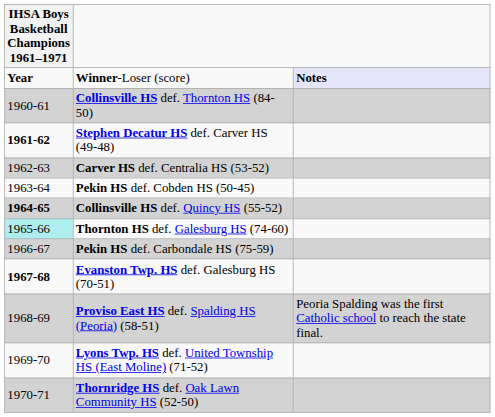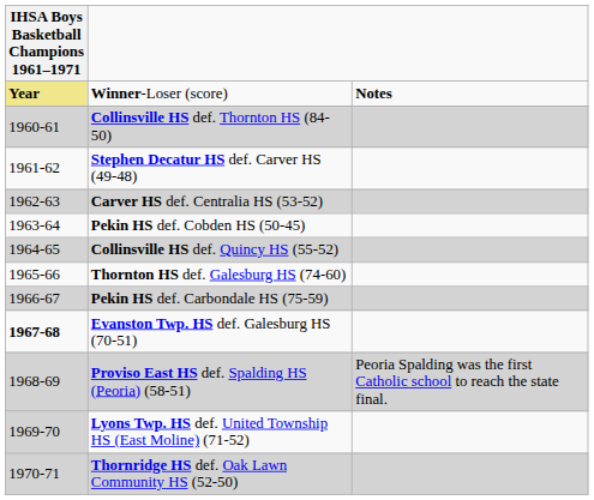Winner-Loser (score) | IHSA Boys Basketball Champions 1961–1971: no background -> khaki background
Winner-Loser (score) | column 3: lavender background -> no background
Stephen Decatur HS def. Carver HS (49-48) | IHSA Boys Basketball Champions 1961–1971: bold -> normal
Collinsville HS def. Quincy HS (55-52) | IHSA Boys Basketball Champions 1961–1971: bold -> normal
Thornton HS def. Galesburg HS (74-60) | IHSA Boys Basketball Champions 1961–1971: paleturquoise background -> no background
Lyons Twp. HS def. United Township HS (East Moline) (71-52) | IHSA Boys Basketball Champions 1961–1971: no background -> lightgrey background
